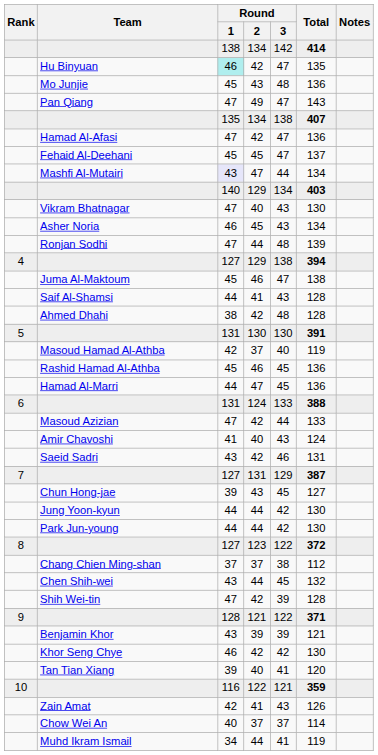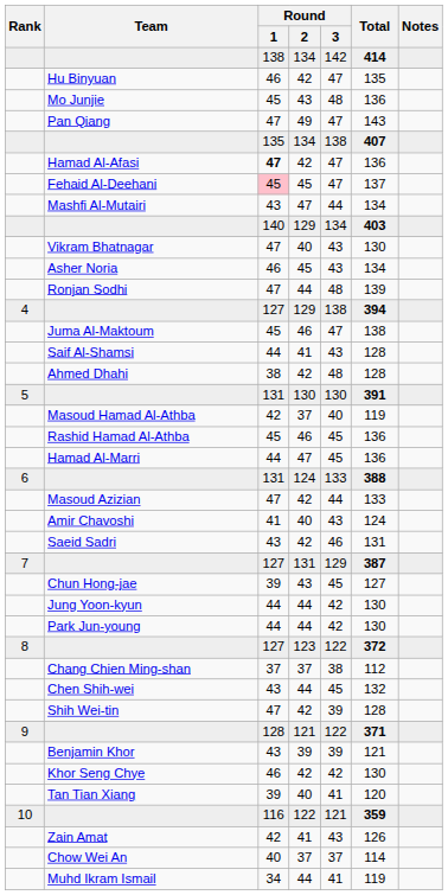Hu Binyuan | Round / 1: paleturquoise background -> no background
Hamad Al-Afasi | Round / 1: normal -> bold
Fehaid Al-Deehani | Round / 1: no background -> pink background
Mashfi Al-Mutairi | Round / 1: lavender background -> no background
